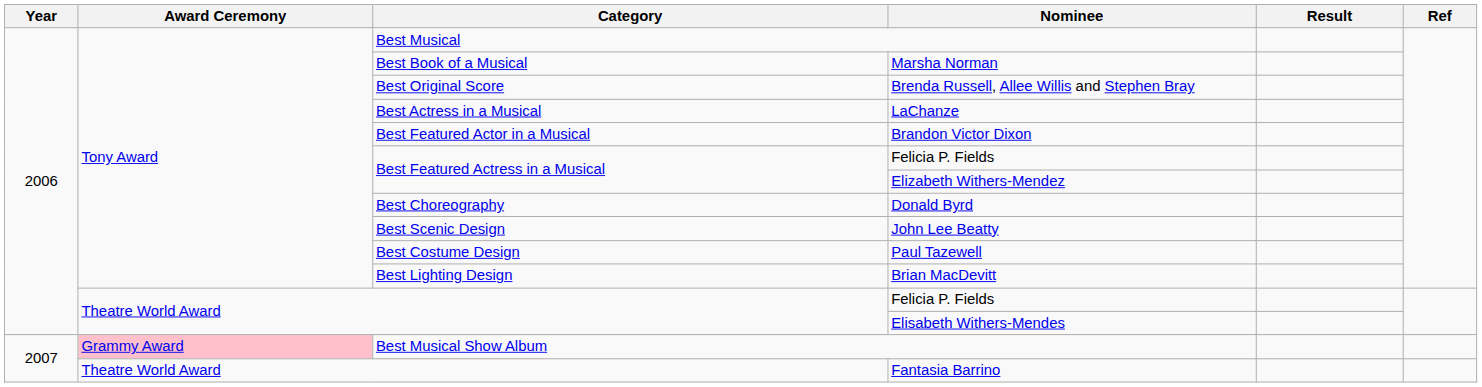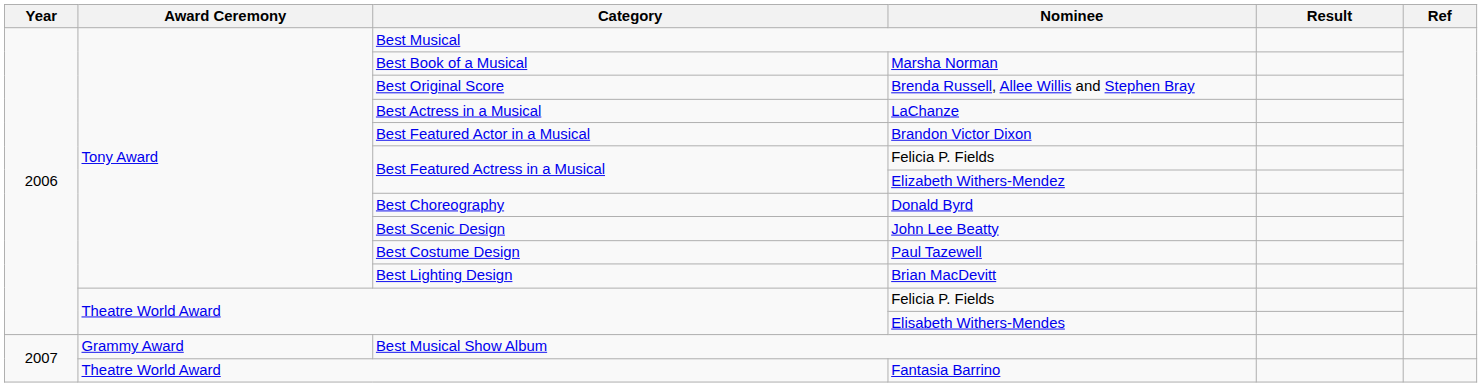Best Musical Show Album | Award Ceremony: pink background -> no background
